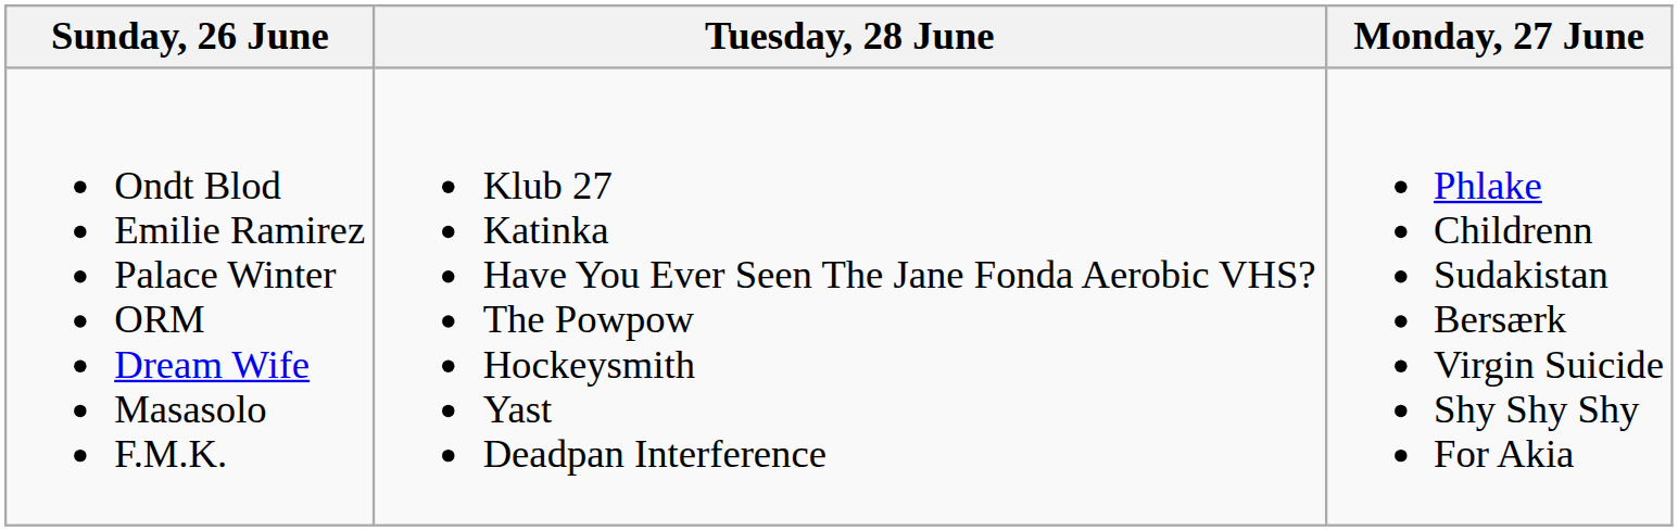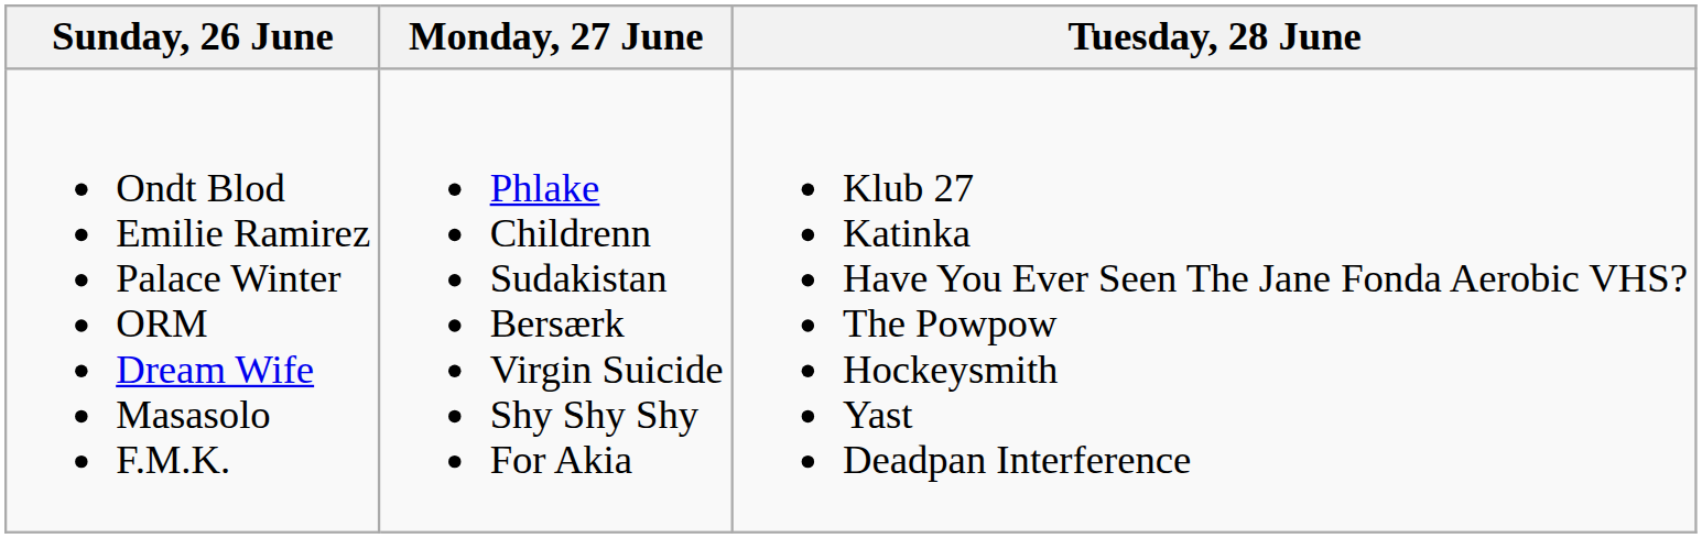columns swapped: Monday, 27 June <-> Tuesday, 28 June
